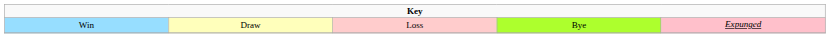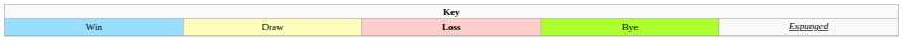Win | column 3: normal -> bold
Win | column 5: pink background -> no background
